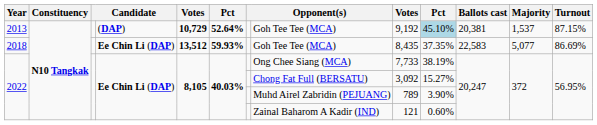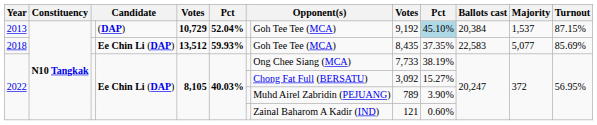2013 | column 6: 52.64% -> 52.04%
2013 | Ballots cast: 20,381 -> 20,384
2018 | Turnout: 86.69% -> 85.69%
